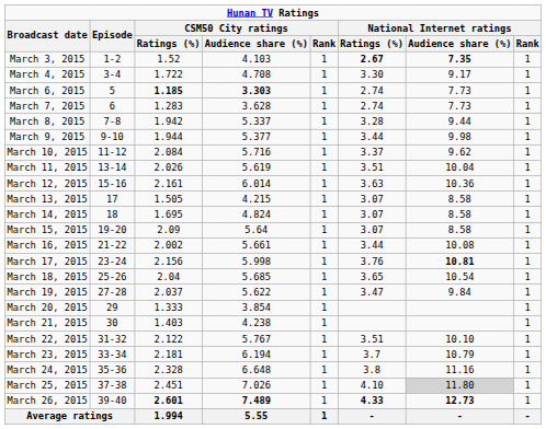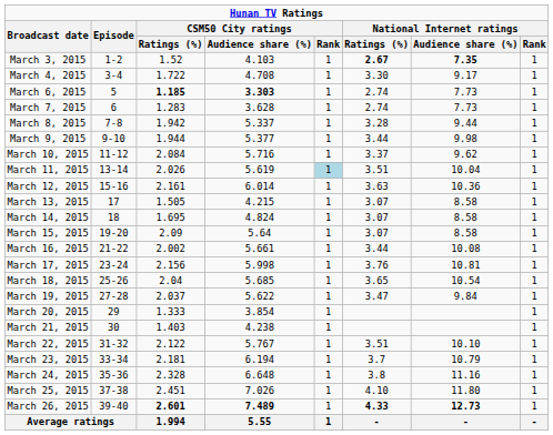March 11, 2015 | CSM50 City ratings / Rank: no background -> lightblue background
March 17, 2015 | National Internet ratings / Audience share (%): bold -> normal
March 25, 2015 | National Internet ratings / Audience share (%): lightgrey background -> no background
